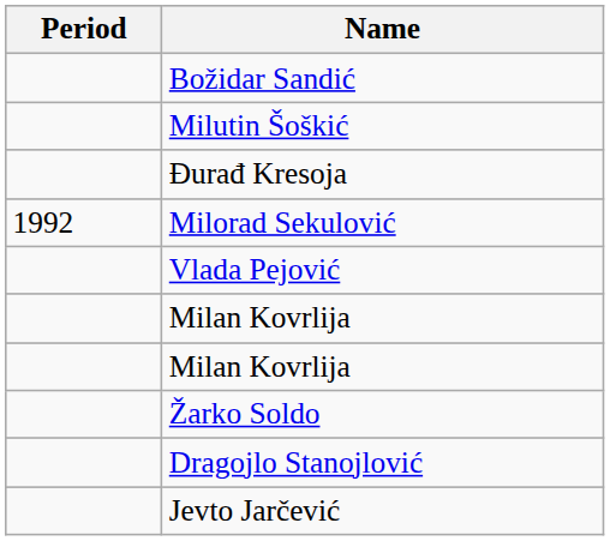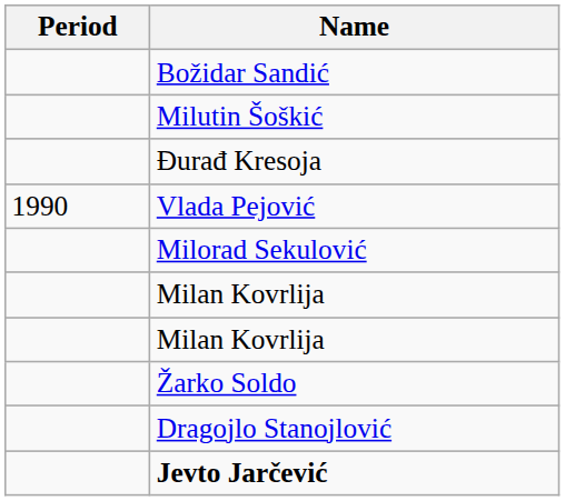row 5 | Period: 1992 -> 1990
row 5 | Name: Milorad Sekulović -> Vlada Pejović
row 6 | Name: Vlada Pejović -> Milorad Sekulović
row 11 | Name: normal -> bold
